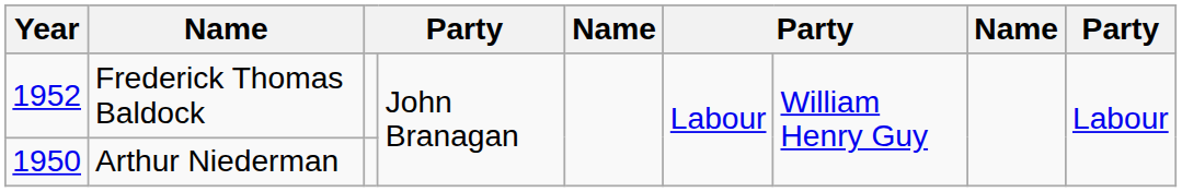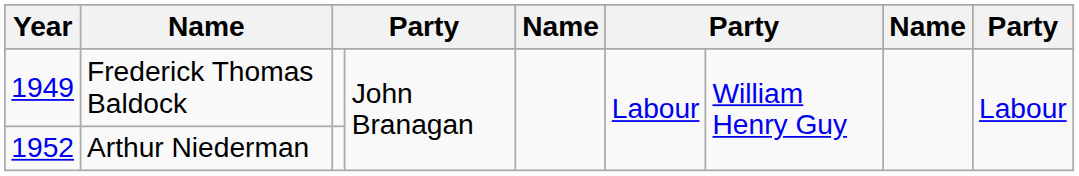Frederick Thomas Baldock | Year: 1952 -> 1949
Arthur Niederman | Year: 1950 -> 1952
